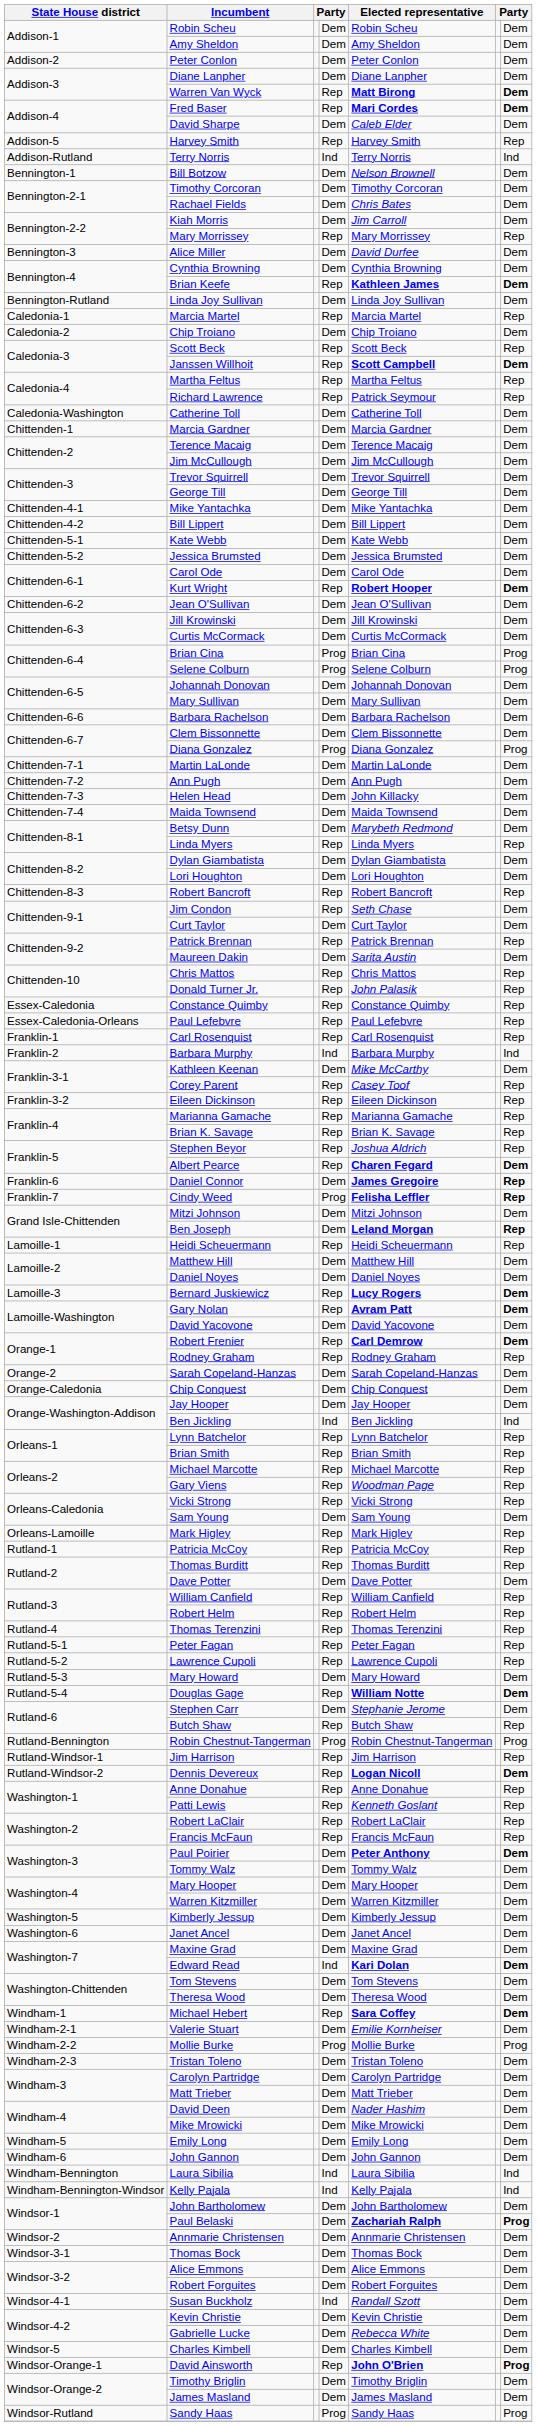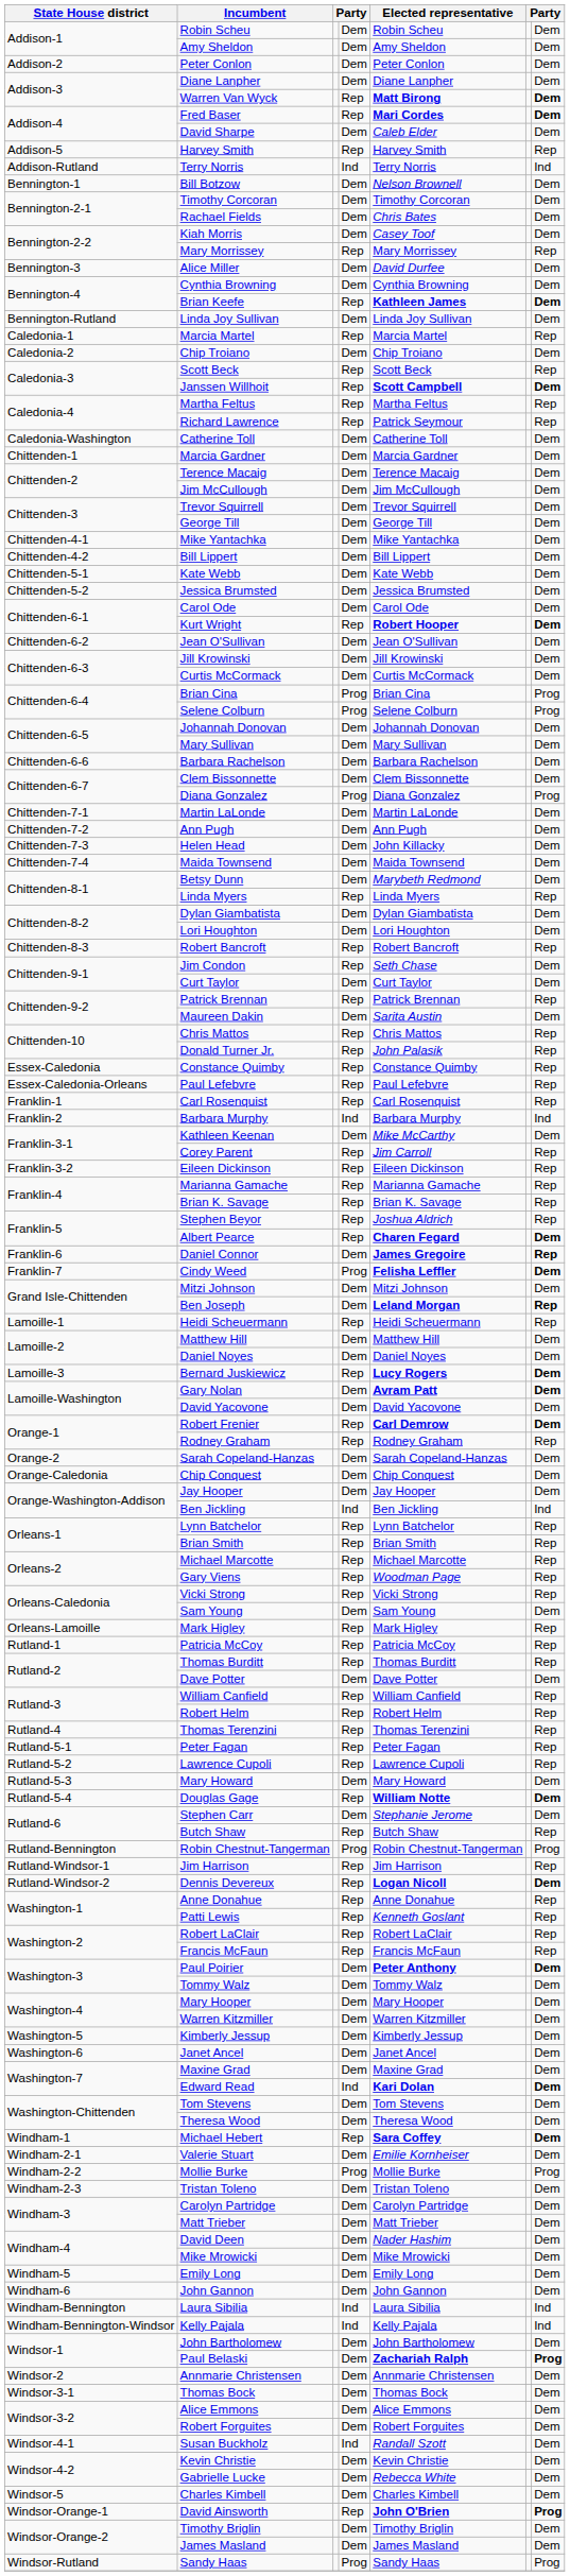Kiah Morris | Elected representative: Jim Carroll -> Casey Toof
Corey Parent | Elected representative: Casey Toof -> Jim Carroll
Cindy Weed | column 7: Rep -> Dem
Gary Nolan | column 4: Rep -> Dem
